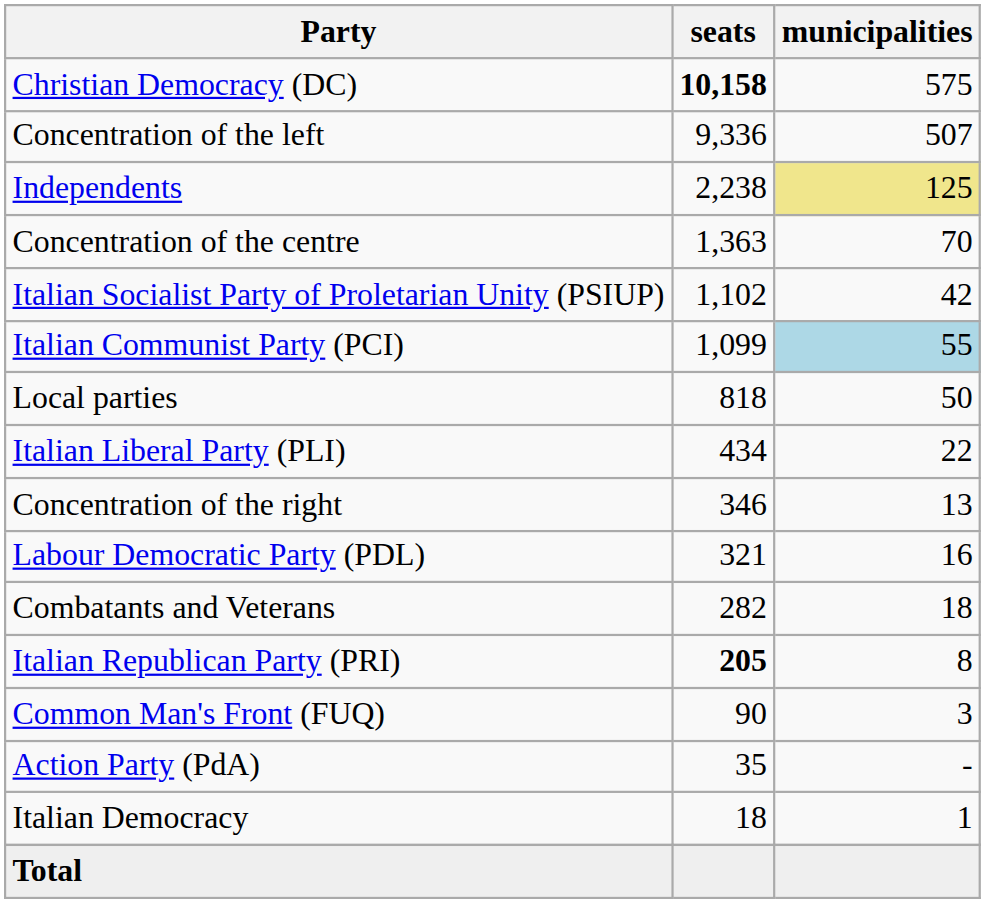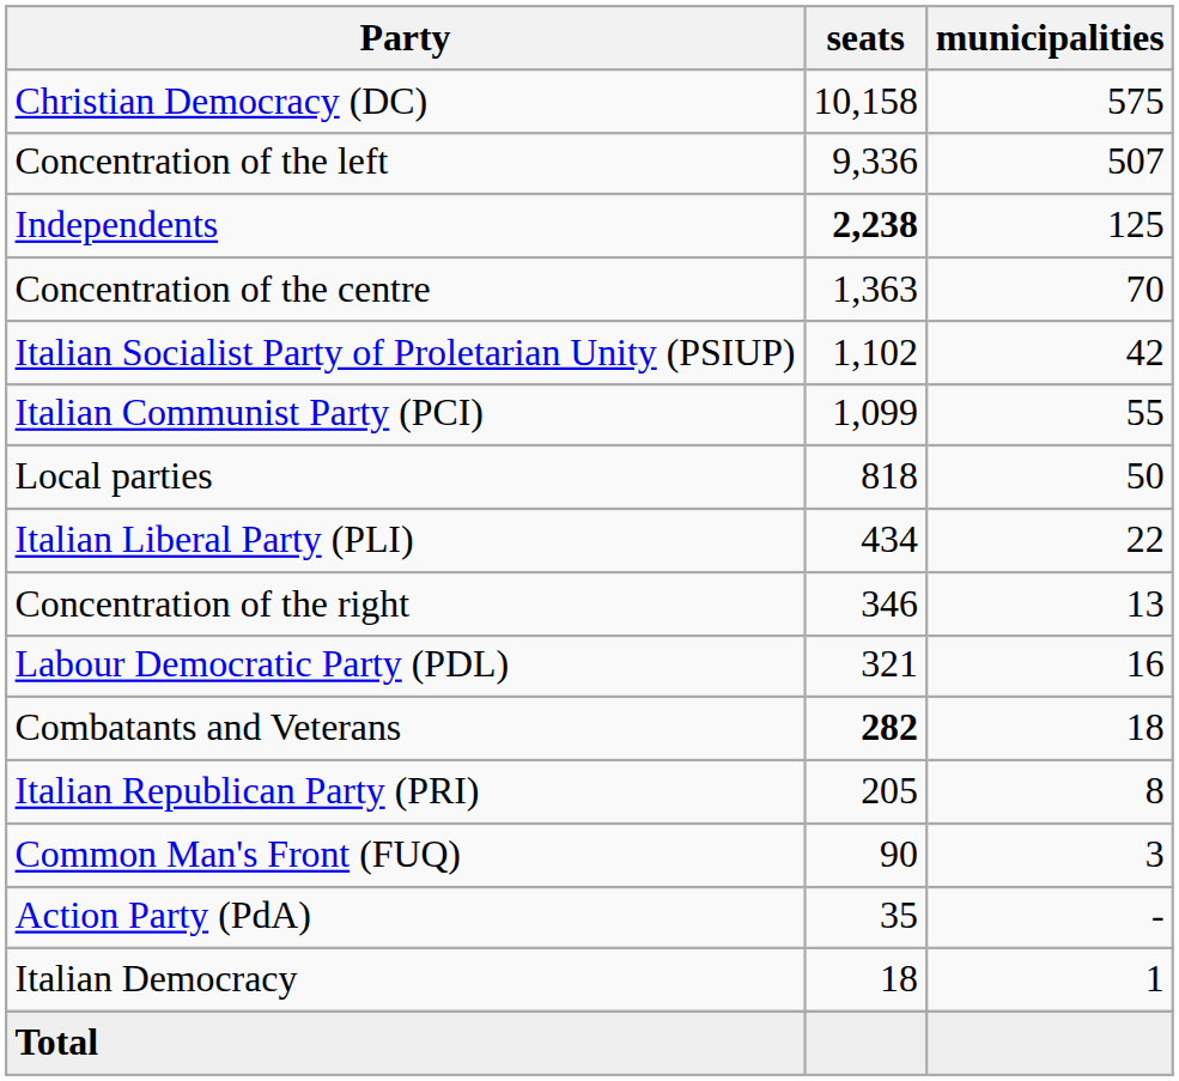Christian Democracy (DC) | seats: bold -> normal
Independents | seats: normal -> bold
Independents | municipalities: khaki background -> no background
Italian Communist Party (PCI) | municipalities: lightblue background -> no background
Combatants and Veterans | seats: normal -> bold
Italian Republican Party (PRI) | seats: bold -> normal
